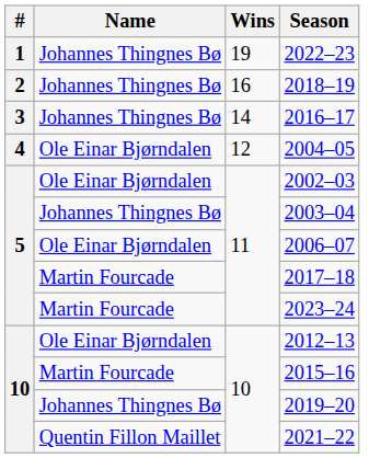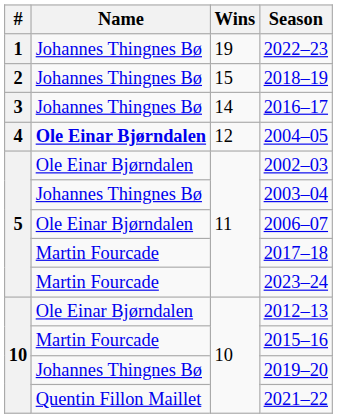2018–19 | Wins: 16 -> 15
2004–05 | Name: normal -> bold
